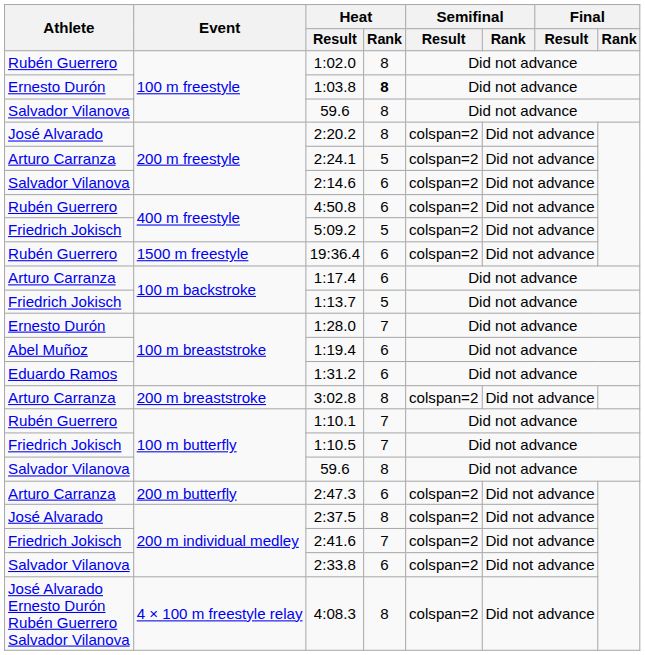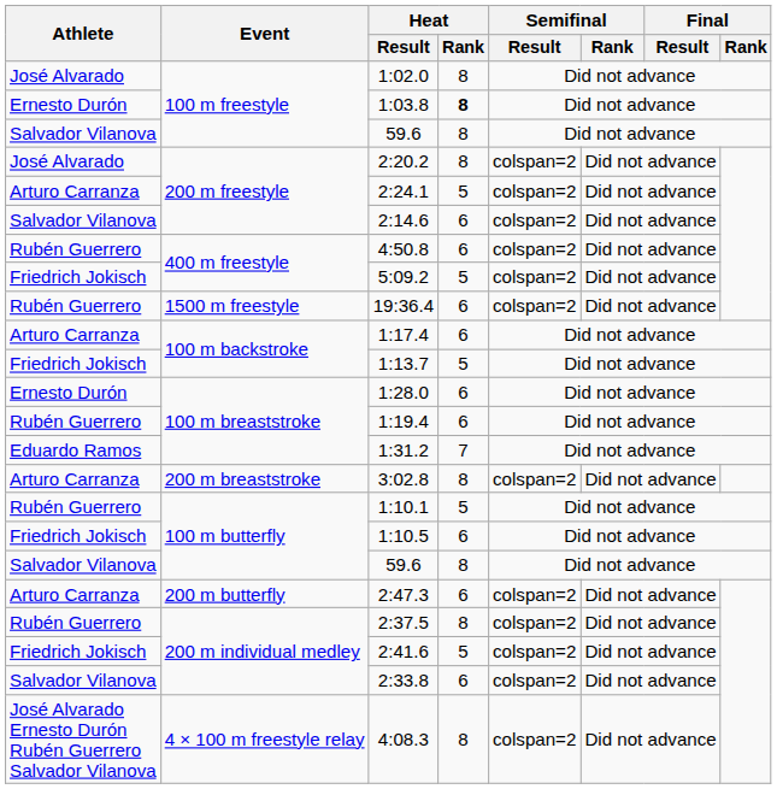1:02.0 | Athlete: Rubén Guerrero -> José Alvarado
1:28.0 | Heat / Rank: 7 -> 6
1:19.4 | Athlete: Abel Muñoz -> Rubén Guerrero
1:31.2 | Heat / Rank: 6 -> 7
1:10.1 | Heat / Rank: 7 -> 5
1:10.5 | Heat / Rank: 7 -> 6
2:37.5 | Athlete: José Alvarado -> Rubén Guerrero
2:41.6 | Heat / Rank: 7 -> 5
